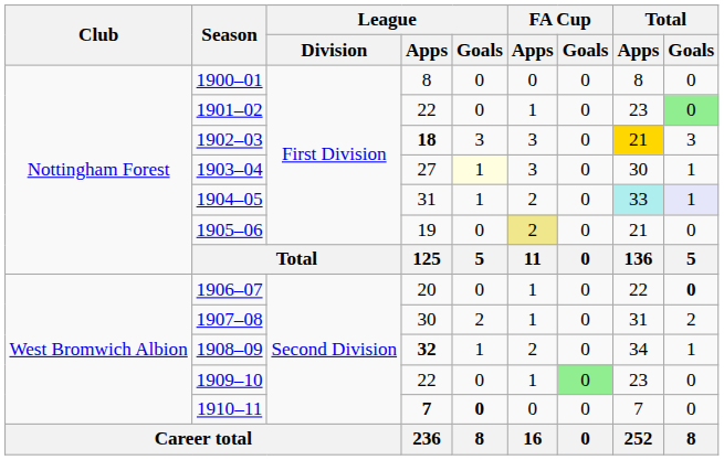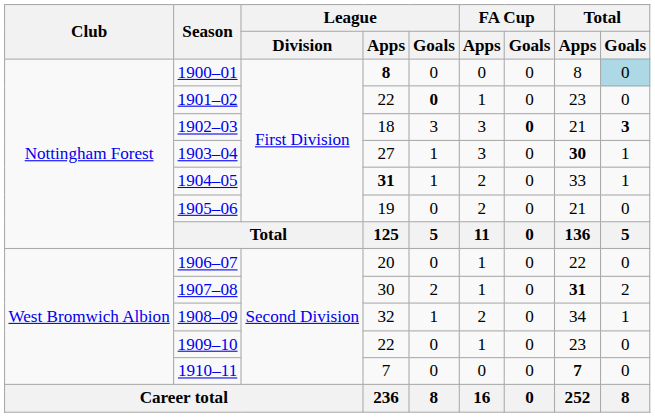1900–01 | League / Apps: normal -> bold
1900–01 | Total / Goals: no background -> lightblue background
1901–02 | League / Goals: normal -> bold
1901–02 | Total / Goals: lightgreen background -> no background
1902–03 | League / Apps: bold -> normal
1902–03 | FA Cup / Goals: normal -> bold
1902–03 | Total / Apps: gold background -> no background
1902–03 | Total / Goals: normal -> bold
1903–04 | League / Goals: lightyellow background -> no background
1903–04 | Total / Apps: normal -> bold
1904–05 | League / Apps: normal -> bold
1904–05 | Total / Apps: paleturquoise background -> no background
1904–05 | Total / Goals: lavender background -> no background
1905–06 | FA Cup / Apps: khaki background -> no background
1906–07 | Total / Goals: bold -> normal
1907–08 | Total / Apps: normal -> bold
1908–09 | League / Apps: bold -> normal
1909–10 | FA Cup / Goals: lightgreen background -> no background
1910–11 | League / Apps: bold -> normal
1910–11 | League / Goals: bold -> normal
1910–11 | Total / Apps: normal -> bold
